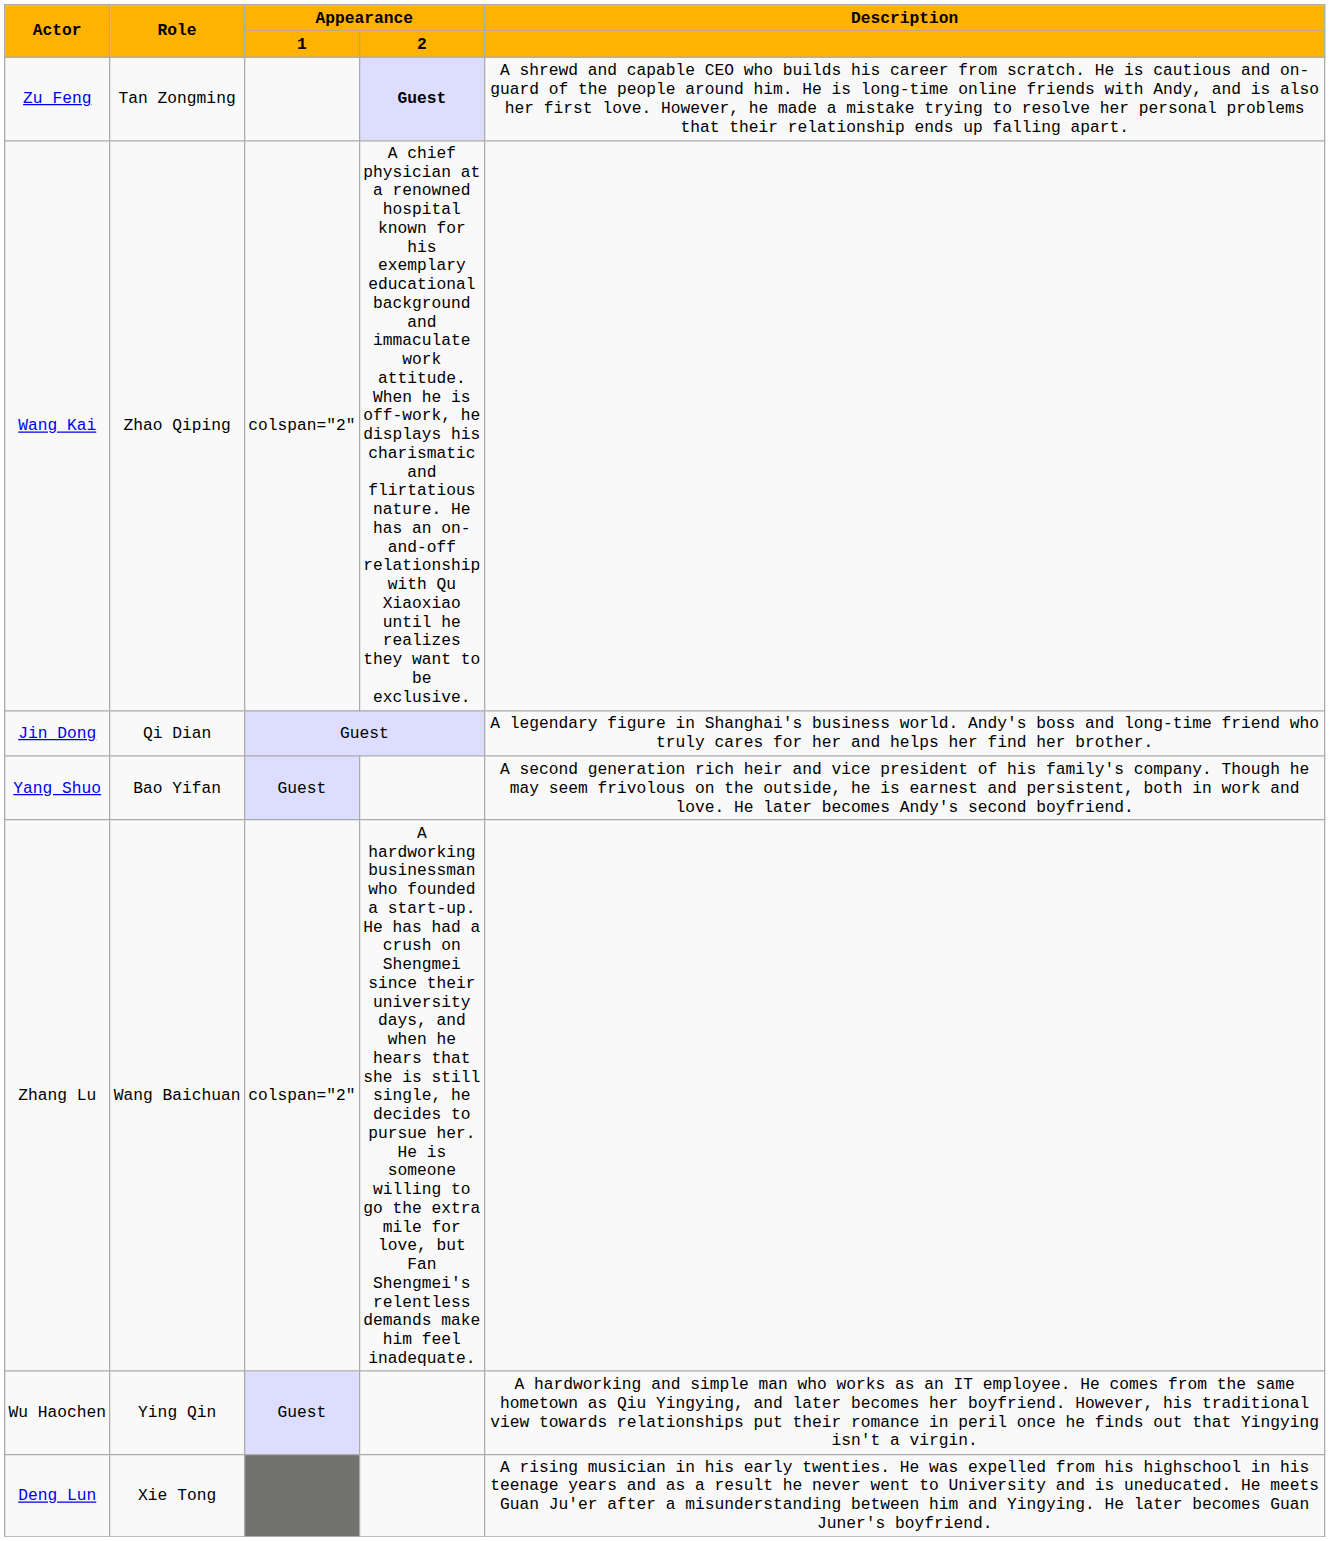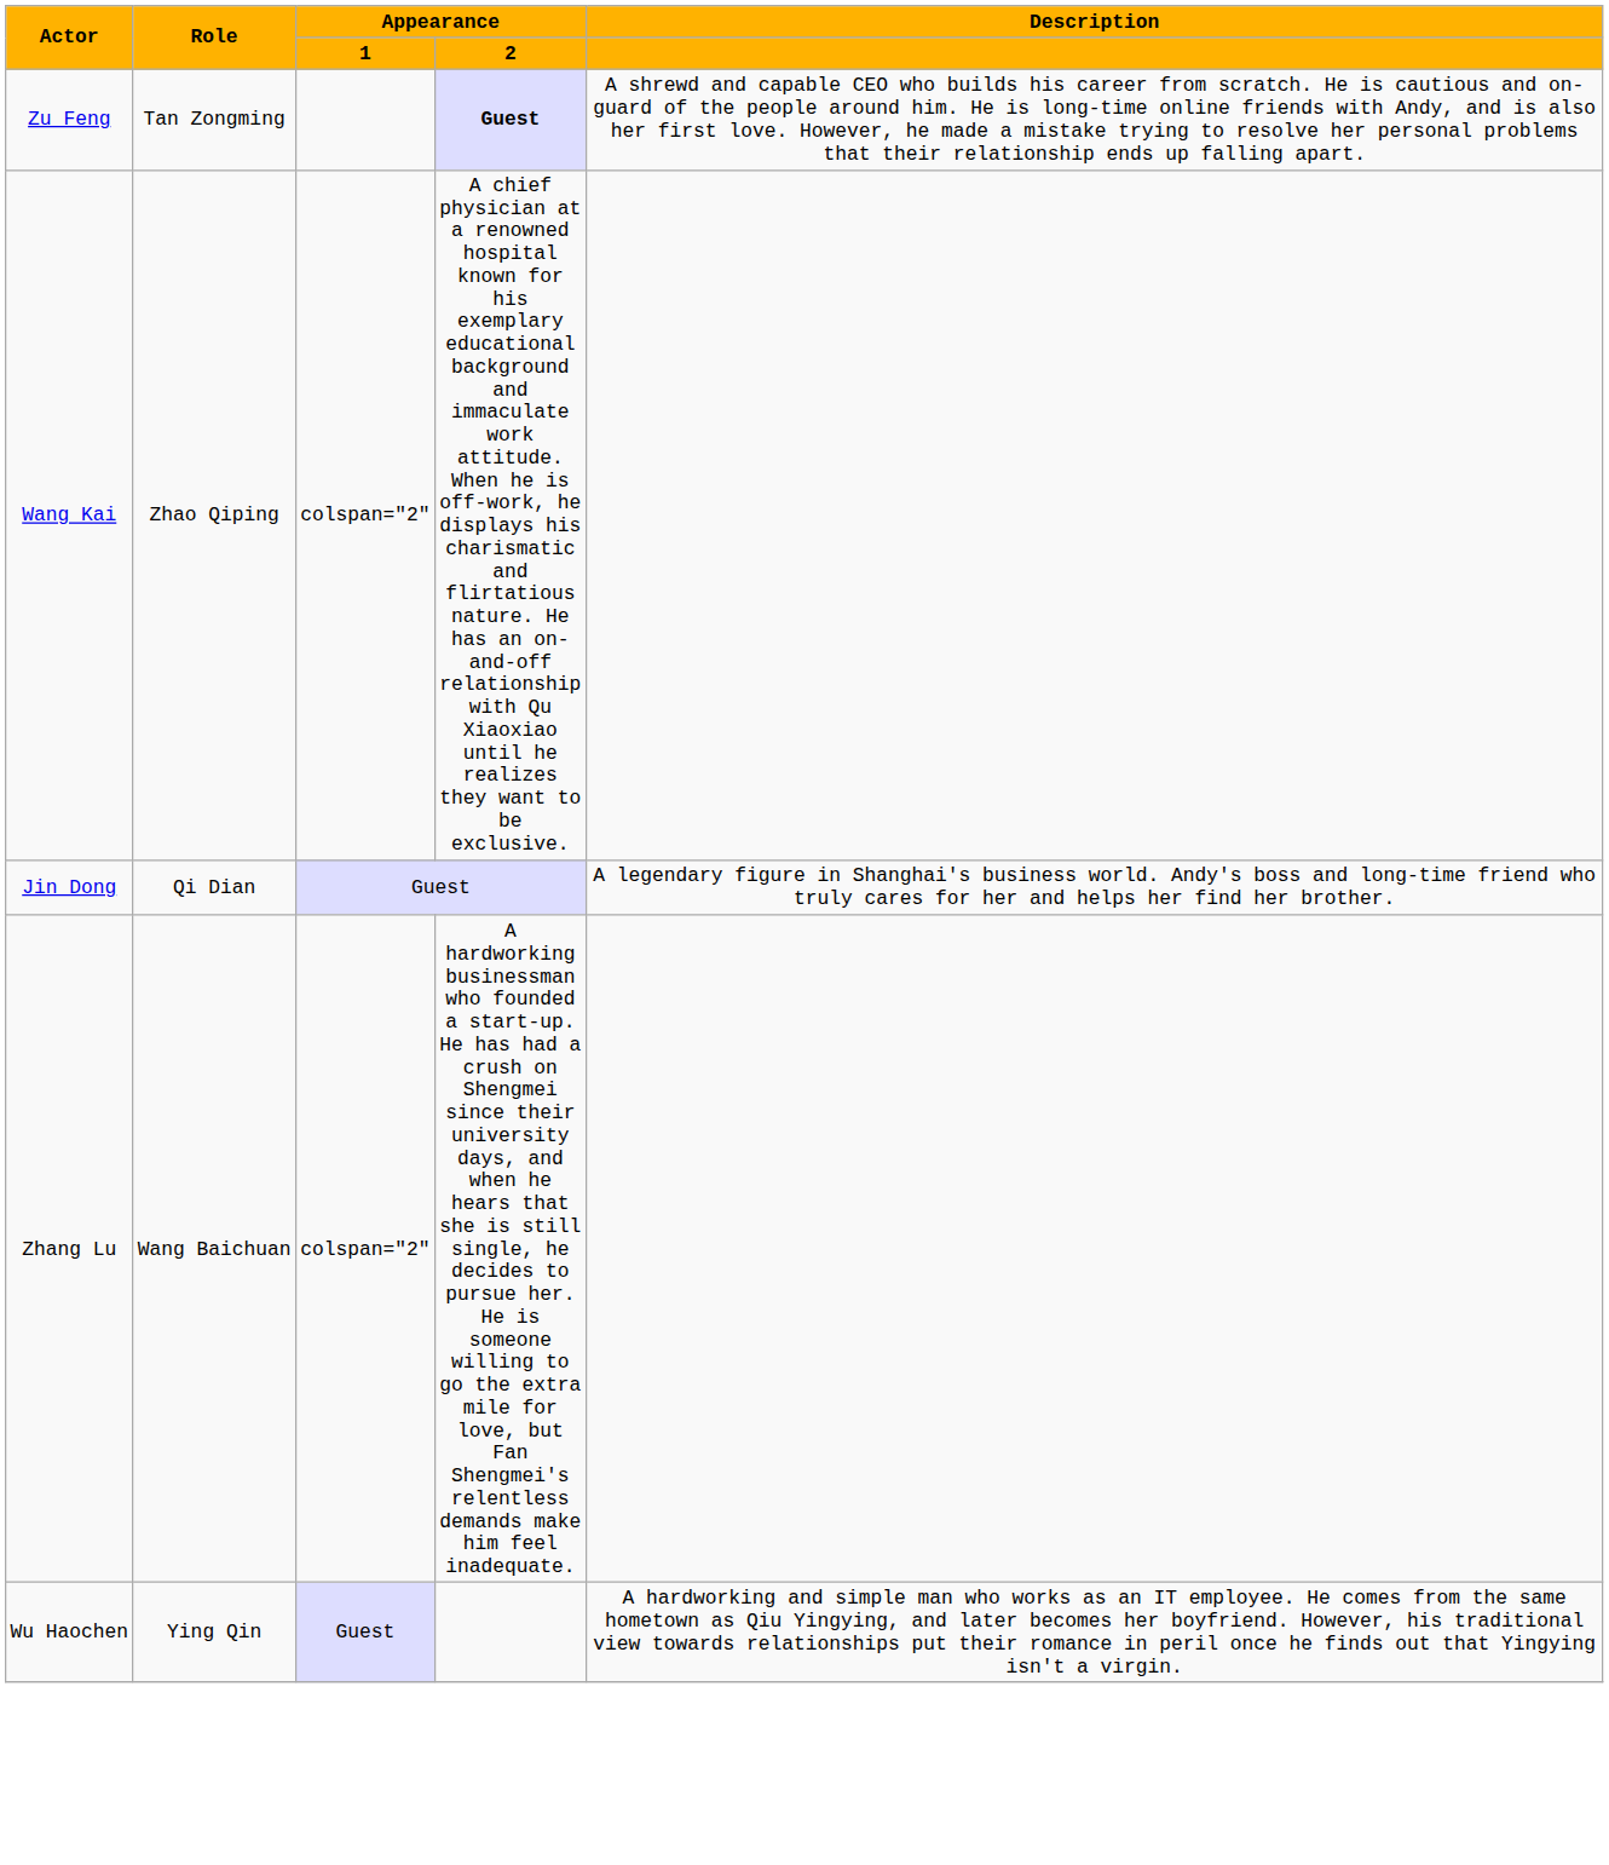- row: Yang Shuo | Bao Yifan | Guest | A second generation rich heir and vice president of his family's company. Though he may seem frivolous on the outside, he is earnest and persistent, both in work and love. He later becomes Andy's second boyfriend.
- row: Deng Lun | Xie Tong | A rising musician in his early twenties. He was expelled from his highschool in his teenage years and as a result he never went to University and is uneducated. He meets Guan Ju'er after a misunderstanding between him and Yingying. He later becomes Guan Juner's boyfriend.
